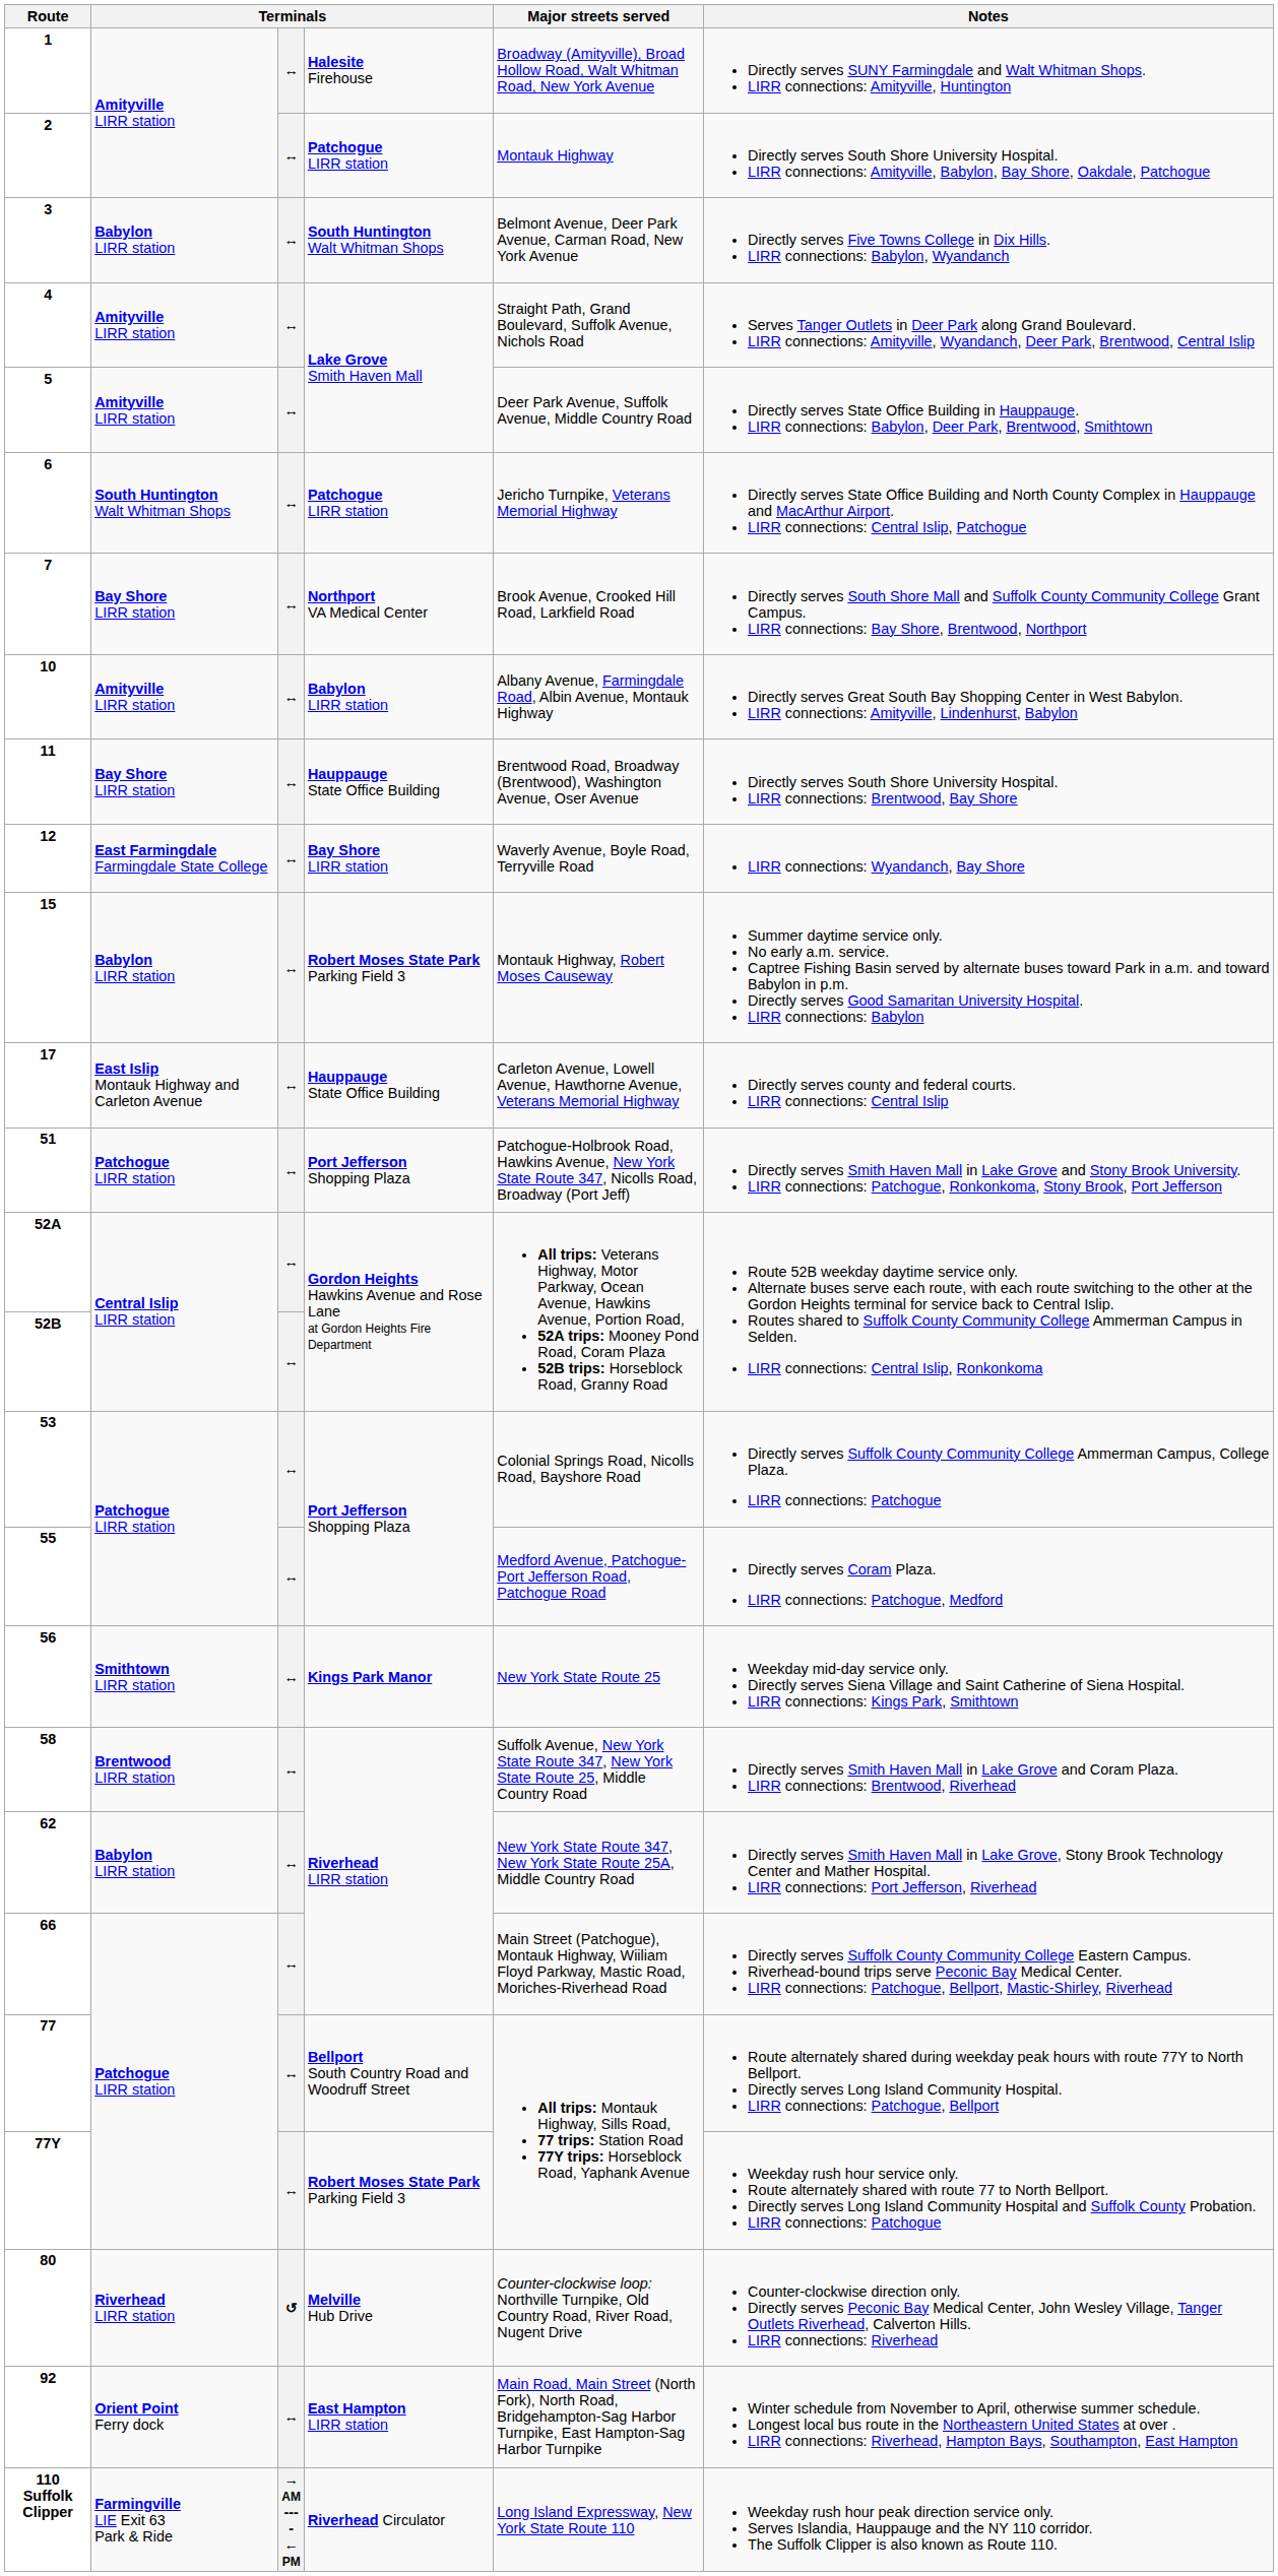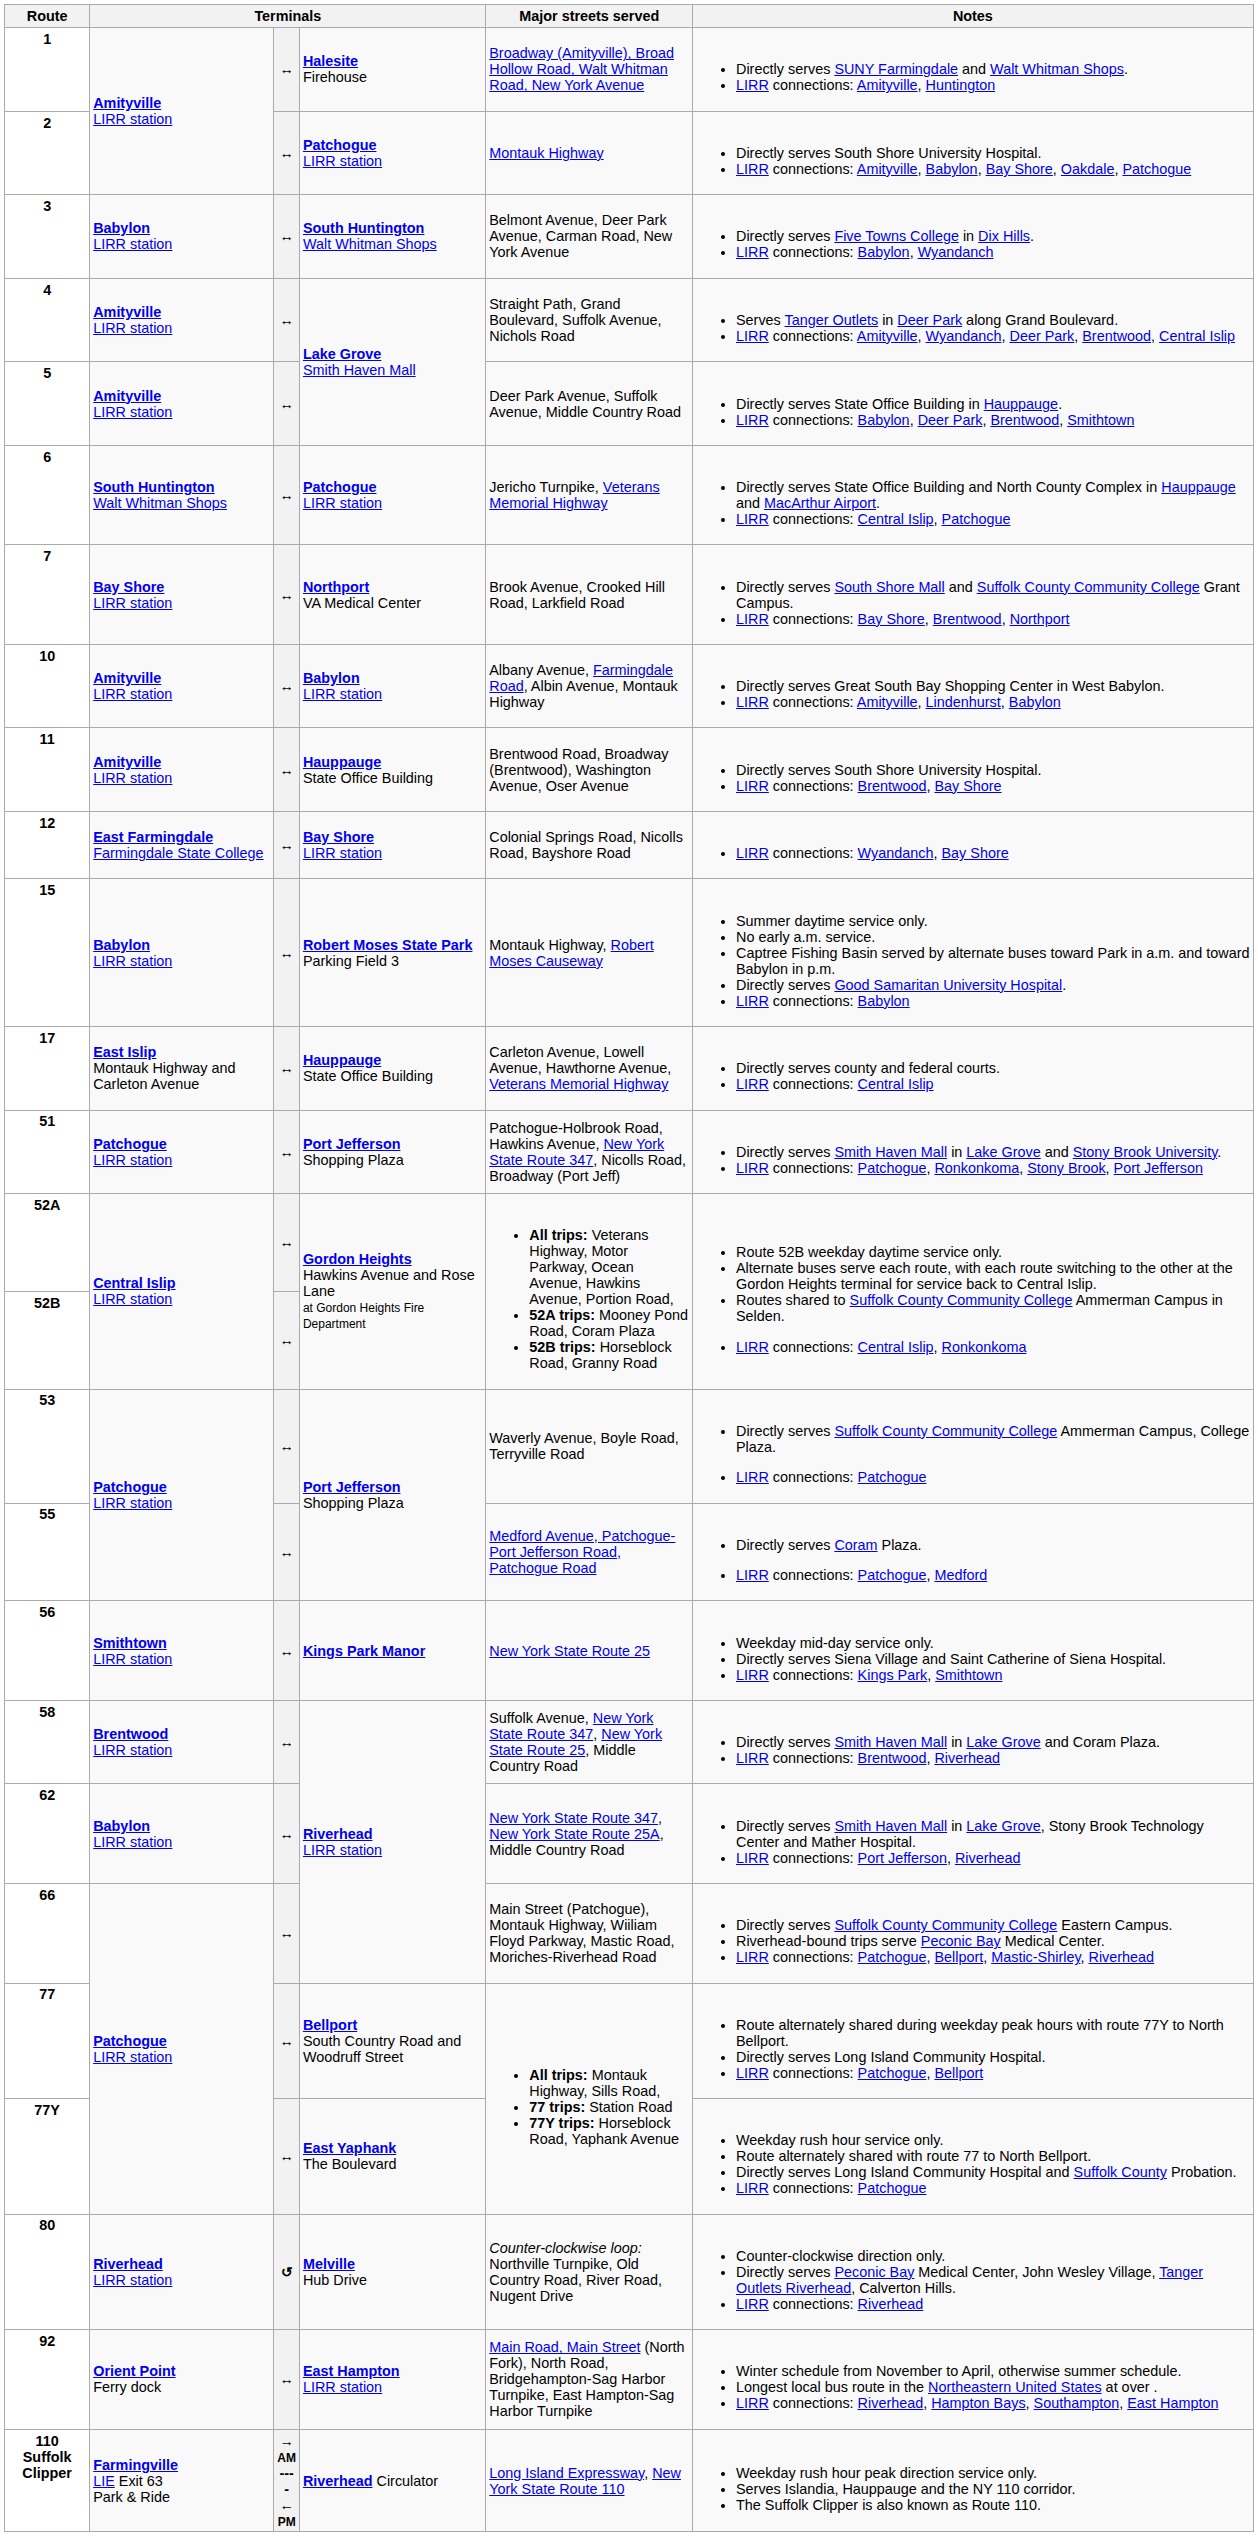11 | column 2: Bay Shore LIRR station -> Amityville LIRR station
12 | Major streets served: Waverly Avenue, Boyle Road, Terryville Road -> Colonial Springs Road, Nicolls Road, Bayshore Road
53 | Major streets served: Colonial Springs Road, Nicolls Road, Bayshore Road -> Waverly Avenue, Boyle Road, Terryville Road
77Y | column 4: Robert Moses State Park Parking Field 3 -> East Yaphank The Boulevard
